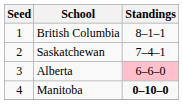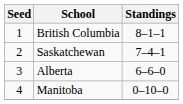Alberta | Standings: pink background -> no background
Manitoba | Standings: bold -> normal
